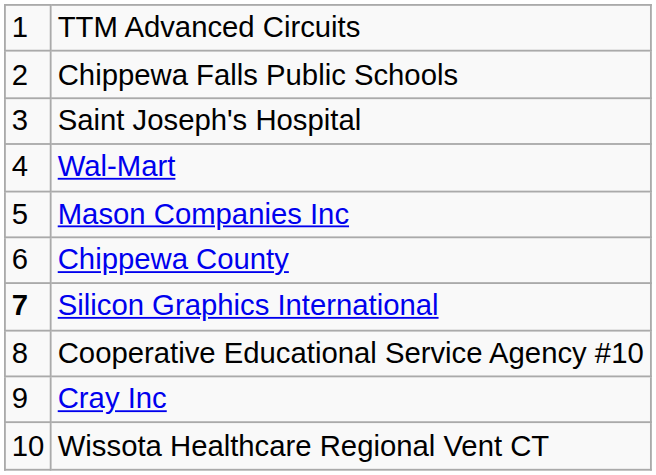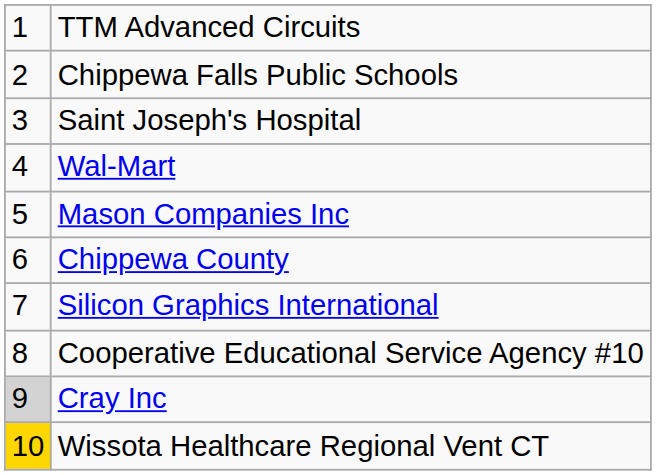Silicon Graphics International | column 1: bold -> normal
Cray Inc | column 1: no background -> lightgrey background
Wissota Healthcare Regional Vent CT | column 1: no background -> gold background
